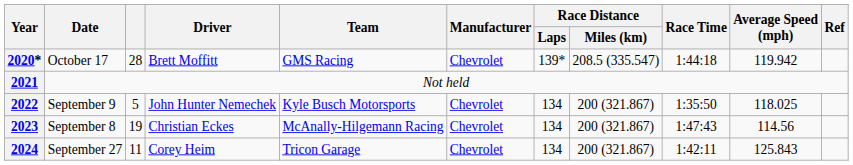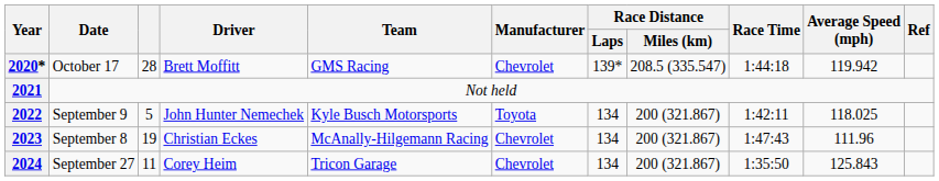2022 | Manufacturer: Chevrolet -> Toyota
2022 | Race Time: 1:35:50 -> 1:42:11
2023 | Average Speed (mph): 114.56 -> 111.96
2024 | Race Time: 1:42:11 -> 1:35:50
